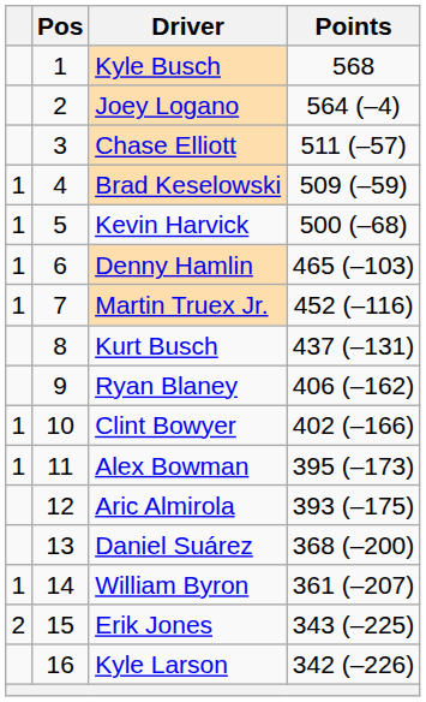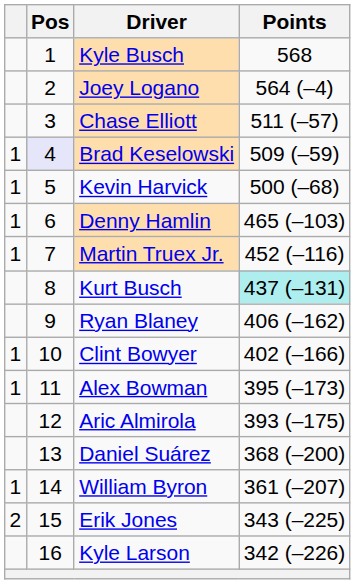Brad Keselowski | Pos: no background -> lavender background
Kurt Busch | Points: no background -> paleturquoise background
